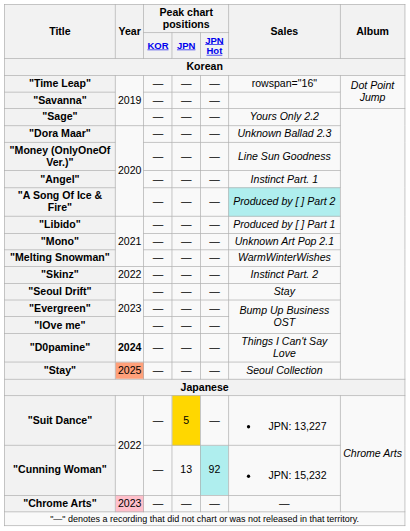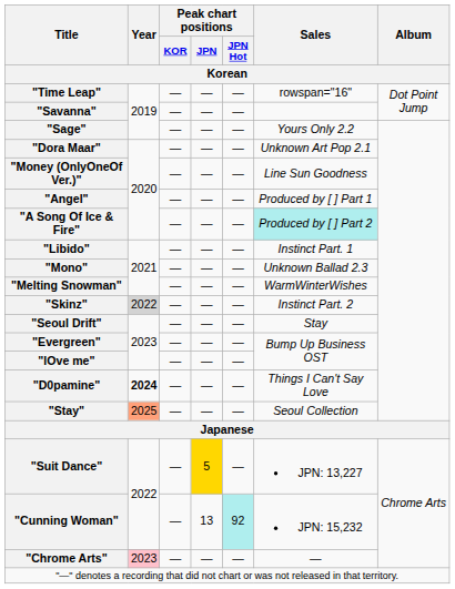"Dora Maar" | Sales: Unknown Ballad 2.3 -> Unknown Art Pop 2.1
"Angel" | Sales: Instinct Part. 1 -> Produced by [ ] Part 1
"Libido" | Sales: Produced by [ ] Part 1 -> Instinct Part. 1
"Mono" | Sales: Unknown Art Pop 2.1 -> Unknown Ballad 2.3
"Skinz" | Year: no background -> lightgrey background
